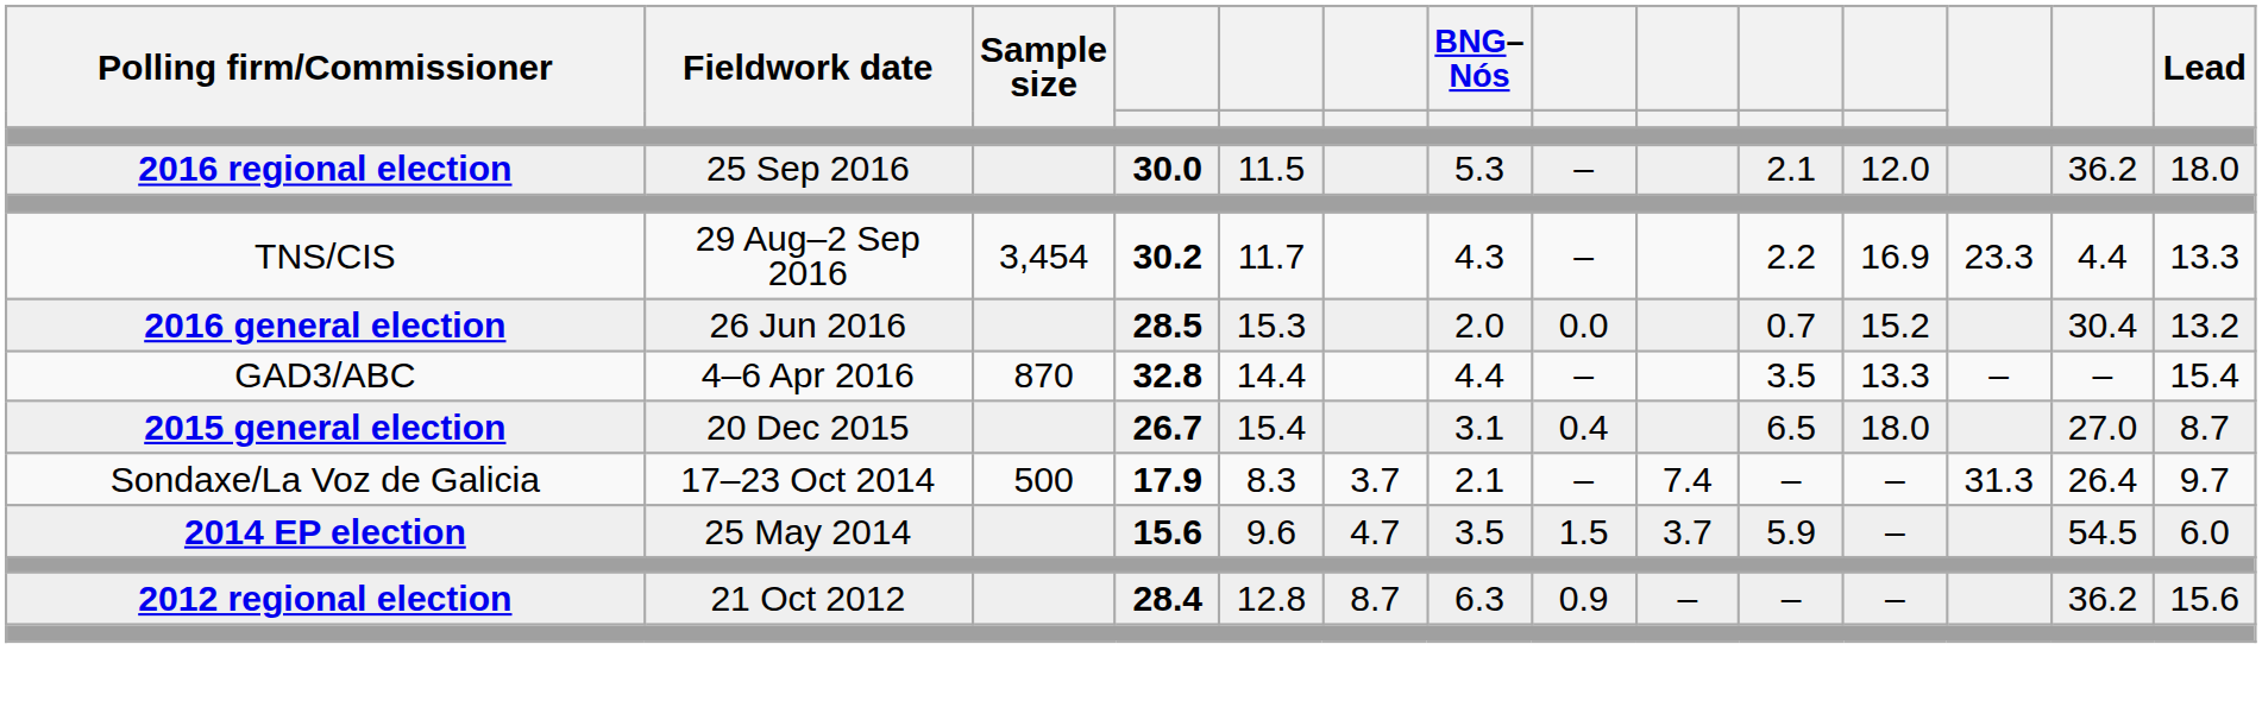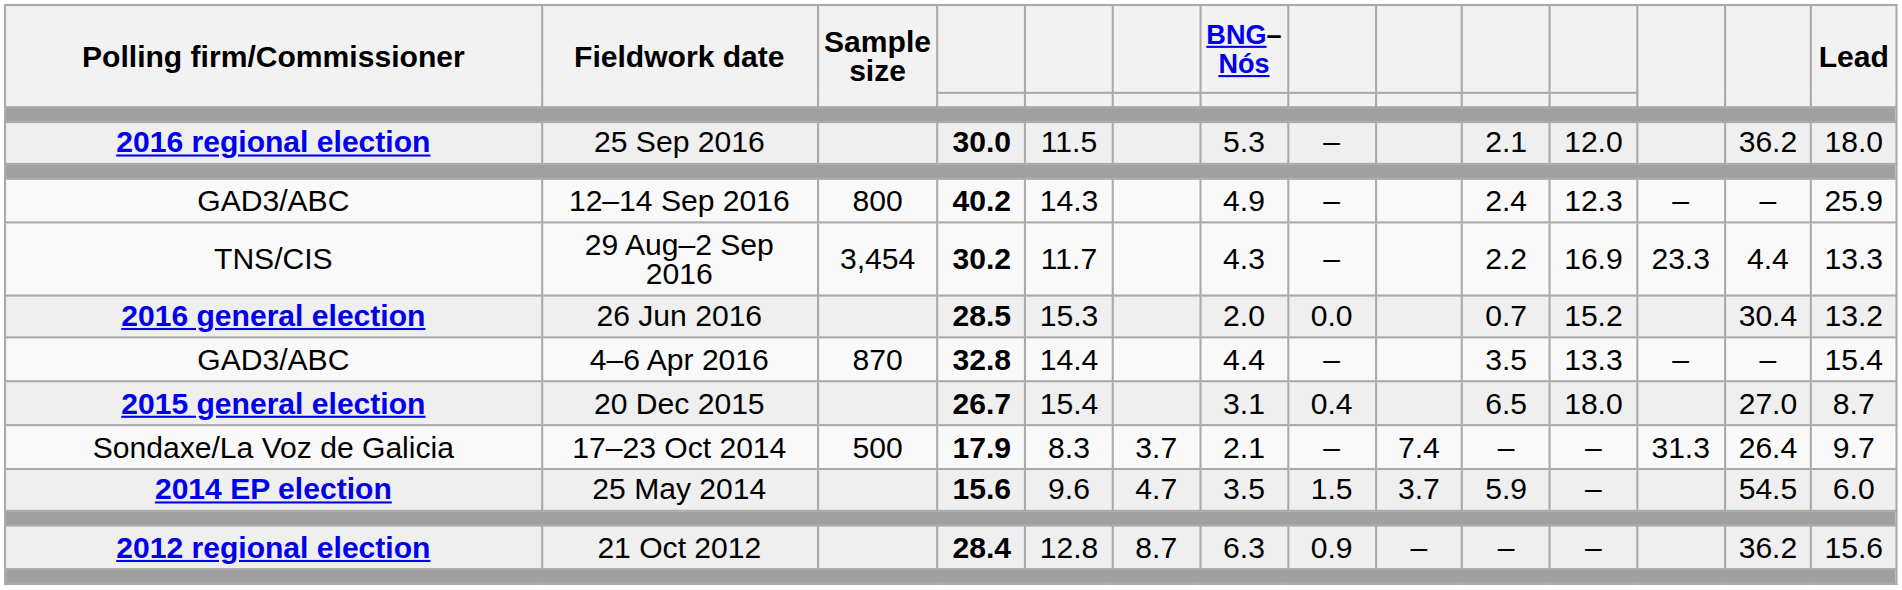+ row: GAD3/ABC | 12–14 Sep 2016 | 800 | 40.2 | 14.3 | 4.9 | – | 2.4 | 12.3 | – | – | 25.9
